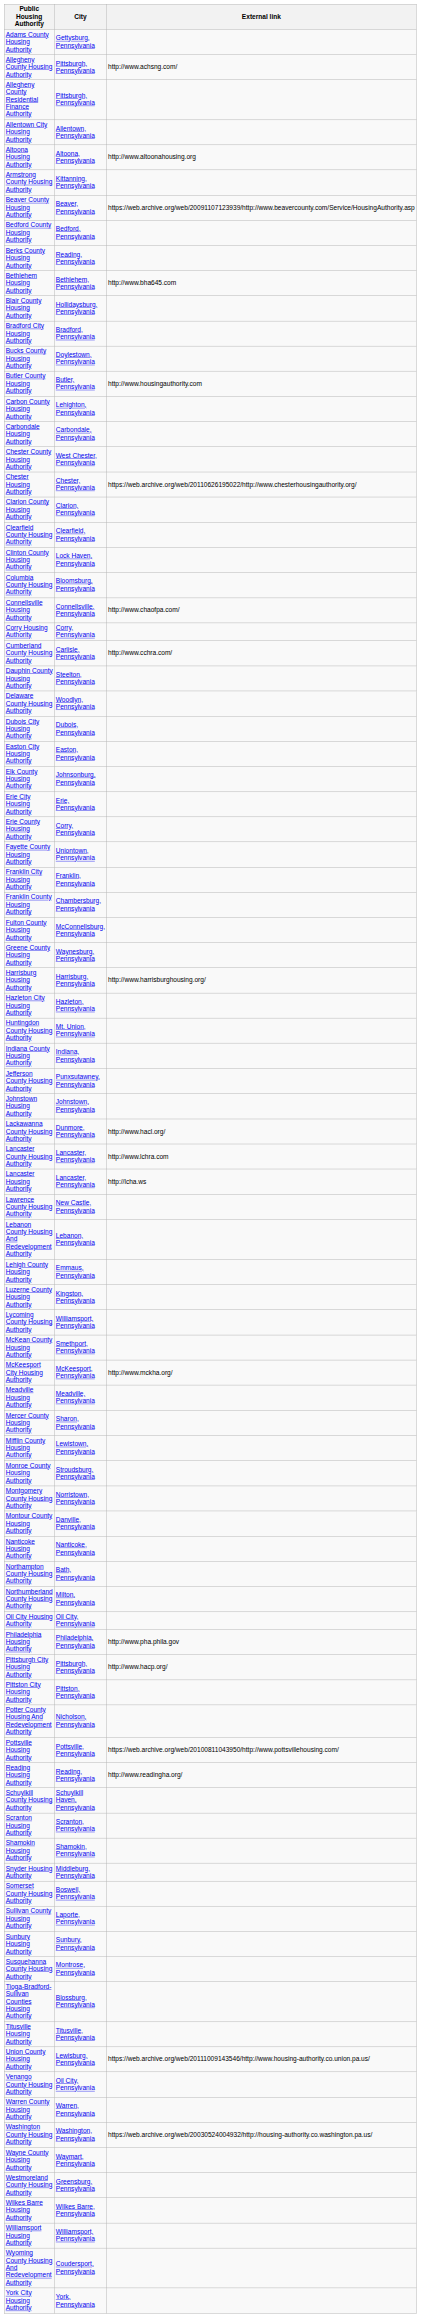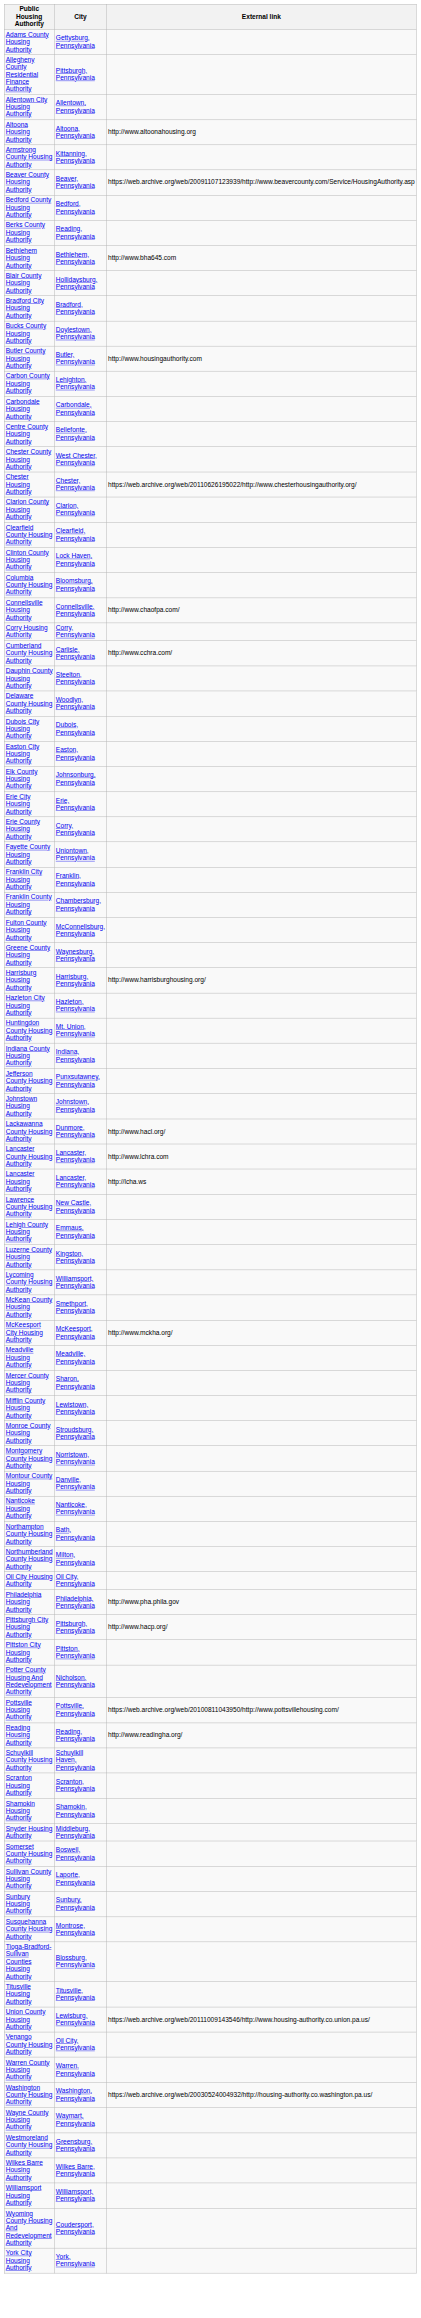- row: Allegheny County Housing Authority | Pittsburgh, Pennsylvania | http://www.achsng.com/
+ row: Centre County Housing Authority | Bellefonte, Pennsylvania
- row: Lebanon County Housing And Redevelopment Authority | Lebanon, Pennsylvania
